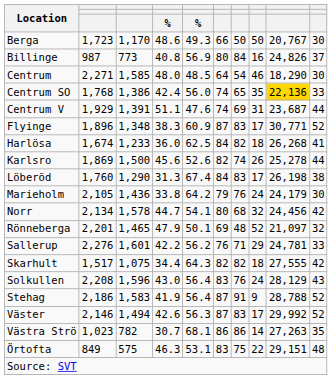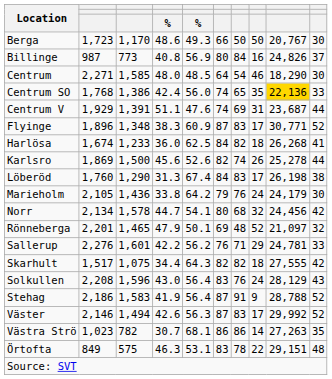Örtofta | column 7: 75 -> 78
